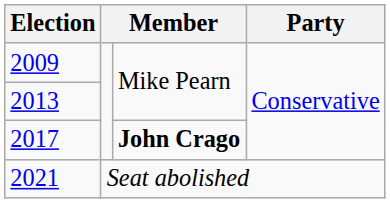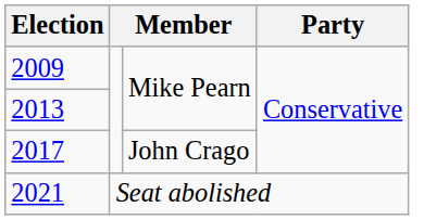2017 | column 3: bold -> normal
